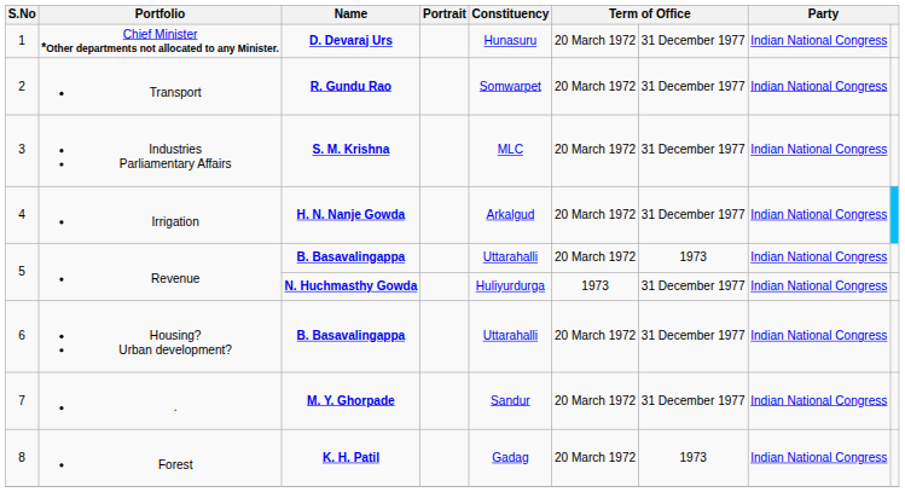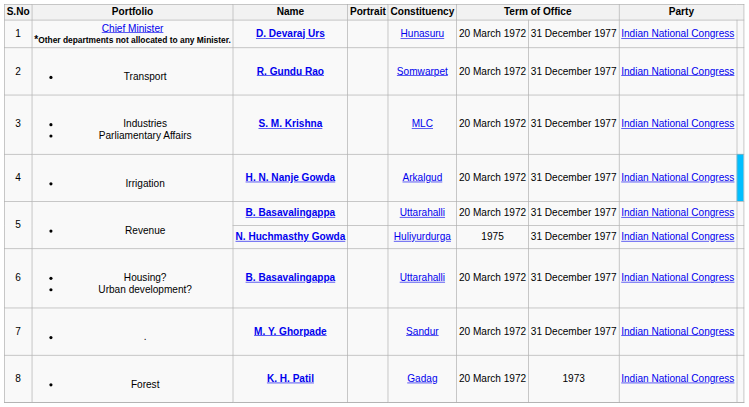5 / B. Basavalingappa | column 7: 1973 -> 31 December 1977
5 / N. Huchmasthy Gowda | column 6: 1973 -> 1975
